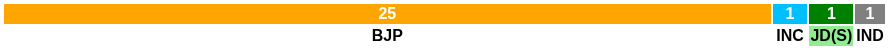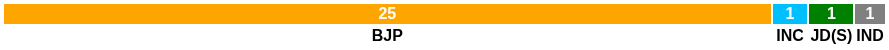BJP | column 3: lightgreen background -> no background
